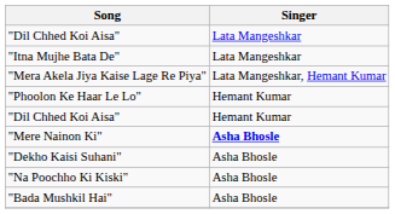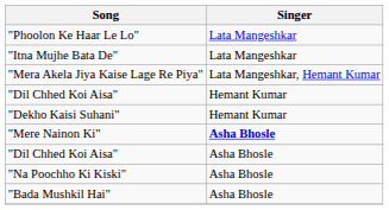row 2 | Song: "Dil Chhed Koi Aisa" -> "Phoolon Ke Haar Le Lo"
row 5 | Song: "Phoolon Ke Haar Le Lo" -> "Dil Chhed Koi Aisa"
row 6 | Song: "Dil Chhed Koi Aisa" -> "Dekho Kaisi Suhani"
row 8 | Song: "Dekho Kaisi Suhani" -> "Dil Chhed Koi Aisa"
